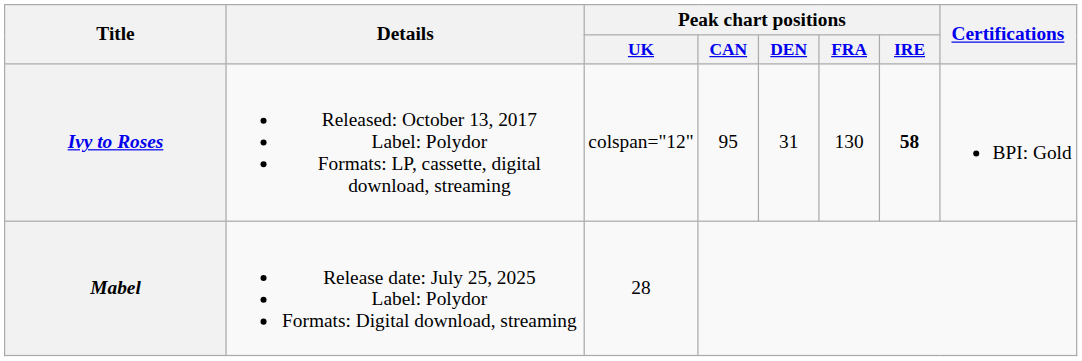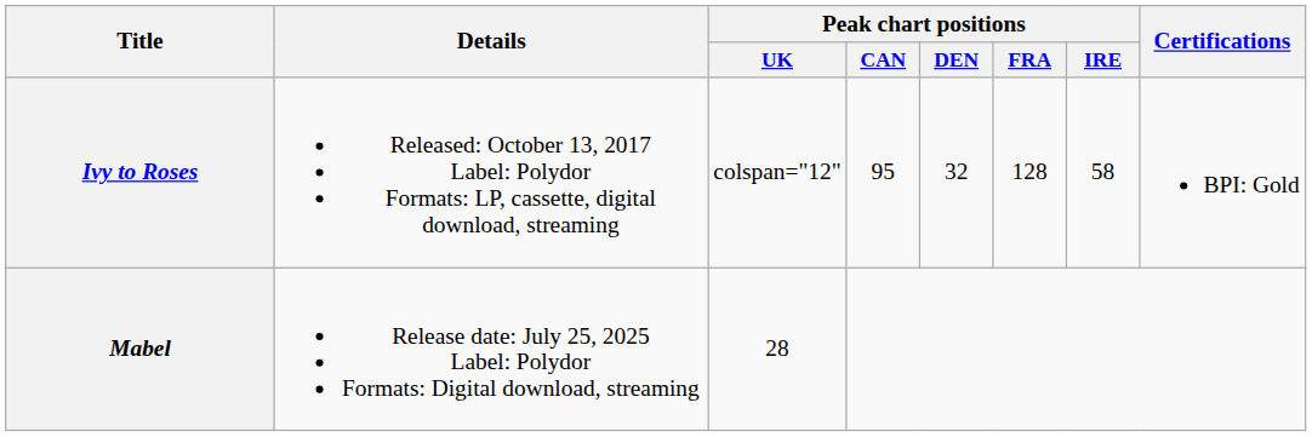Ivy to Roses | Peak chart positions / DEN: 31 -> 32
Ivy to Roses | Peak chart positions / FRA: 130 -> 128
Ivy to Roses | Peak chart positions / IRE: bold -> normal
